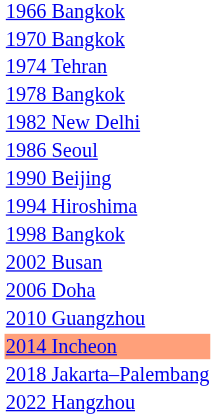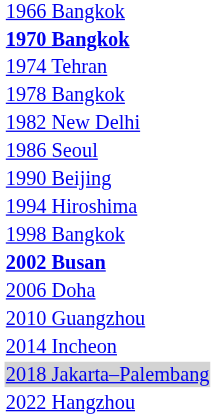1970 Bangkok | column 1: normal -> bold
2002 Busan | column 1: normal -> bold
2014 Incheon | column 1: lightsalmon background -> no background
2018 Jakarta–Palembang | column 1: no background -> lightgrey background
